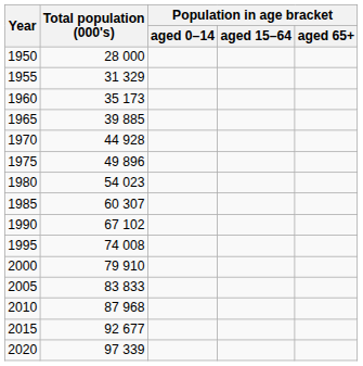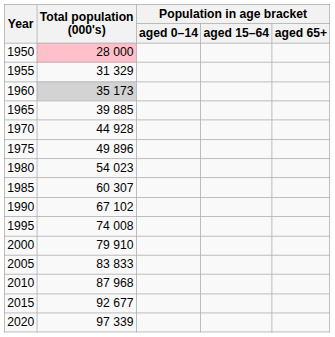1950 | Total population (000's): no background -> pink background
1960 | Total population (000's): no background -> lightgrey background
